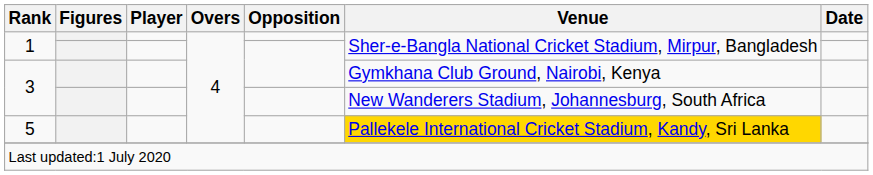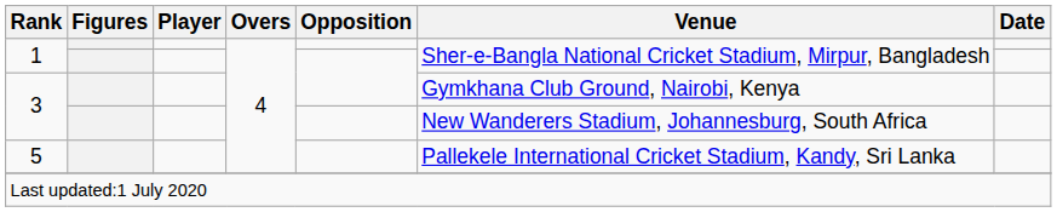5 | Venue: gold background -> no background
